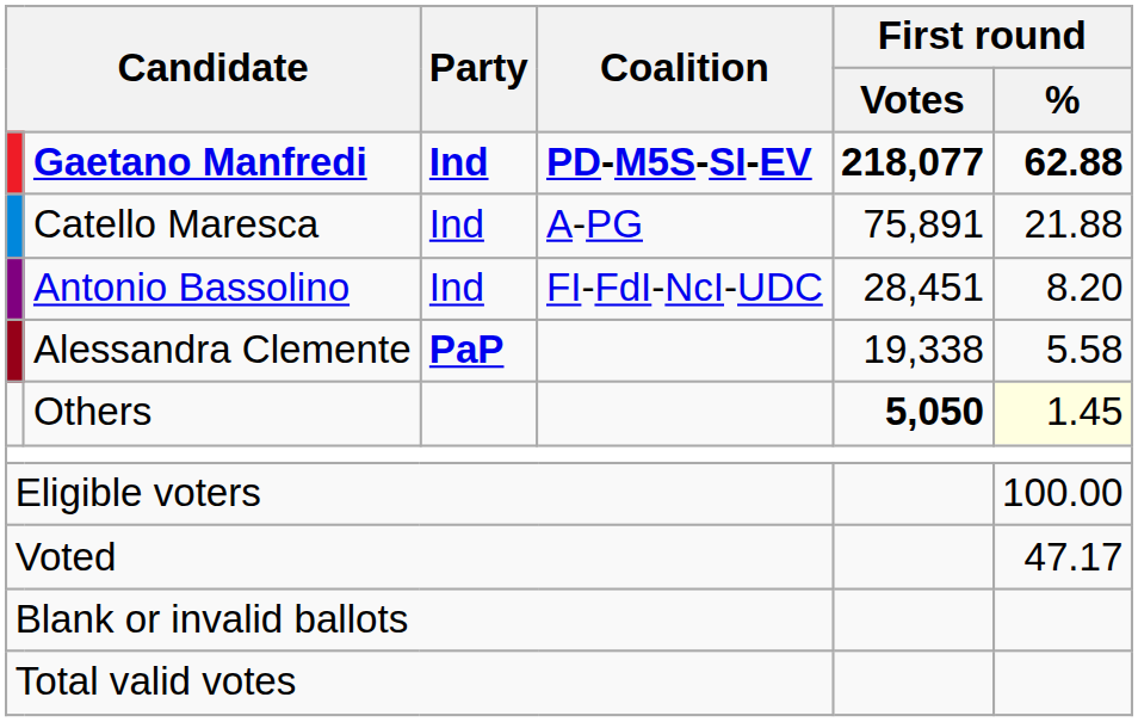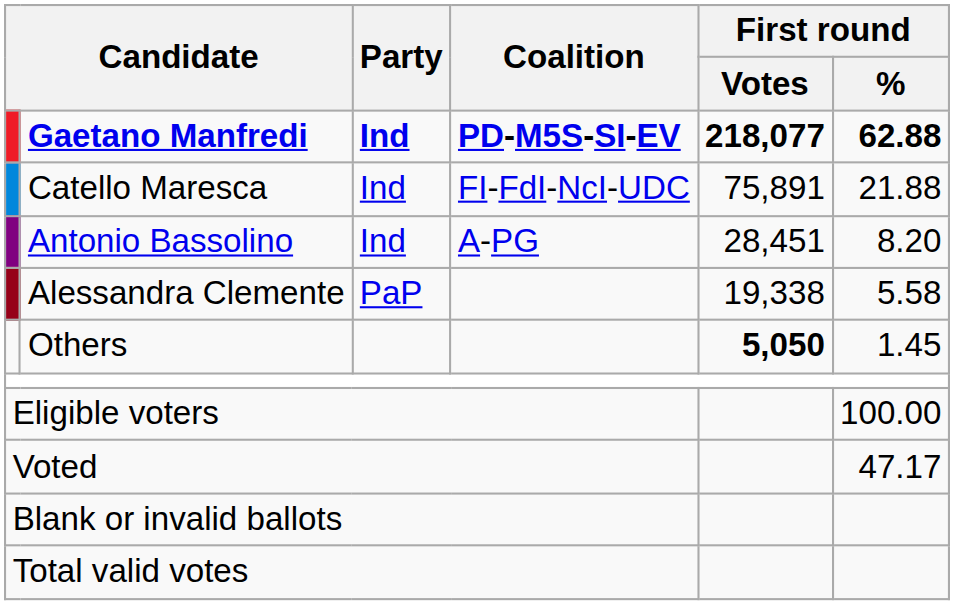Catello Maresca | Coalition: A-PG -> FI-FdI-NcI-UDC
Antonio Bassolino | Coalition: FI-FdI-NcI-UDC -> A-PG
Alessandra Clemente | Party: bold -> normal
Others | First round / %: lightyellow background -> no background
